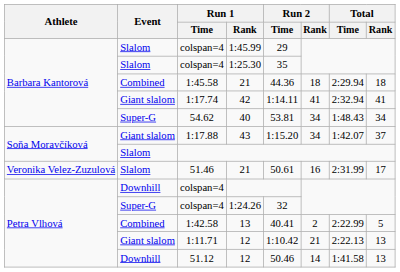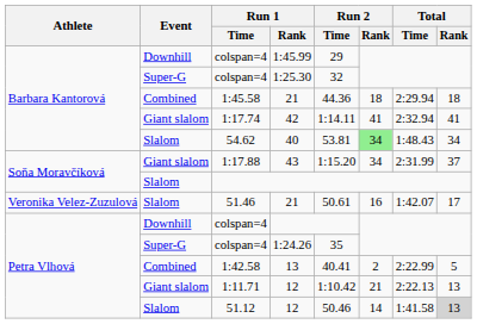colspan=4 / 1:45.99 | Event: Slalom -> Downhill
colspan=4 / 1:25.30 | Event: Slalom -> Super-G
colspan=4 / 1:25.30 | Run 2 / Time: 35 -> 32
54.62 | Event: Super-G -> Slalom
54.62 | Run 2 / Rank: no background -> lightgreen background
1:17.88 | Total / Time: 1:42.07 -> 2:31.99
51.46 | Total / Time: 2:31.99 -> 1:42.07
colspan=4 / 1:24.26 | Run 2 / Time: 32 -> 35
51.12 | Event: Downhill -> Slalom
51.12 | Total / Rank: no background -> lightgrey background
